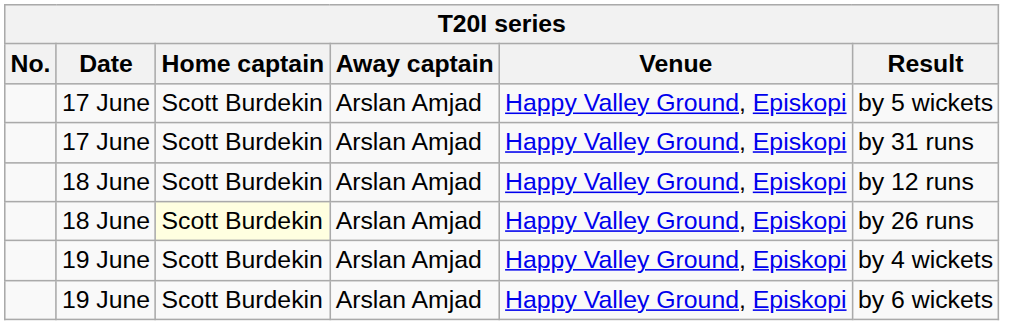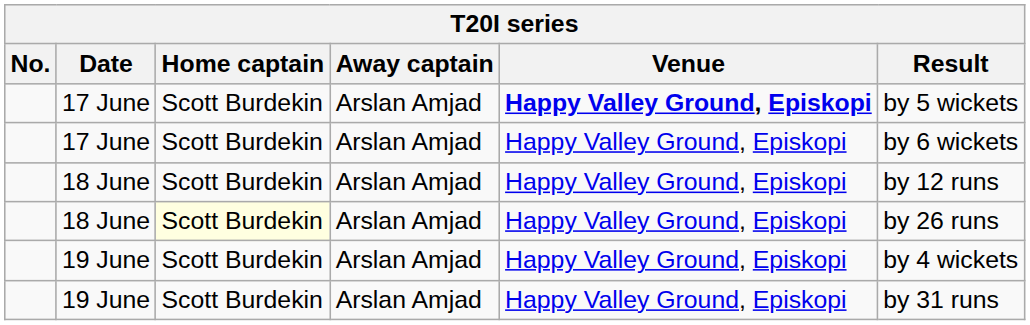row 3 | Venue: normal -> bold
row 4 | Result: by 31 runs -> by 6 wickets
row 8 | Result: by 6 wickets -> by 31 runs
